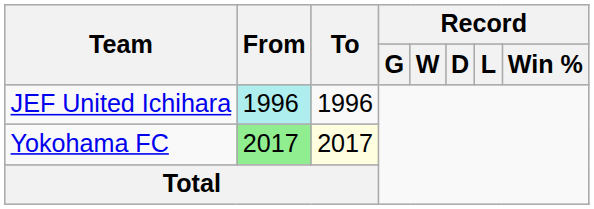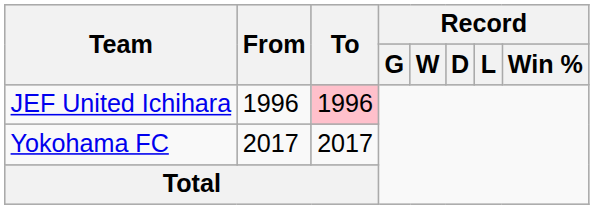JEF United Ichihara | From: paleturquoise background -> no background
JEF United Ichihara | To: no background -> pink background
Yokohama FC | From: lightgreen background -> no background
Yokohama FC | To: lightyellow background -> no background
